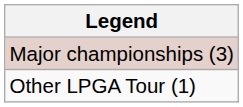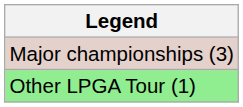row 3 | column 1: no background -> lightgreen background
